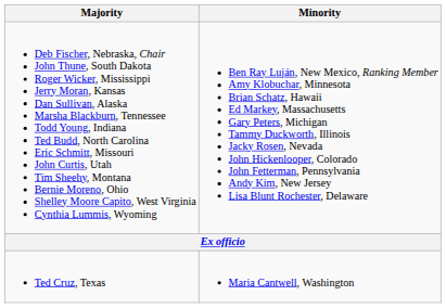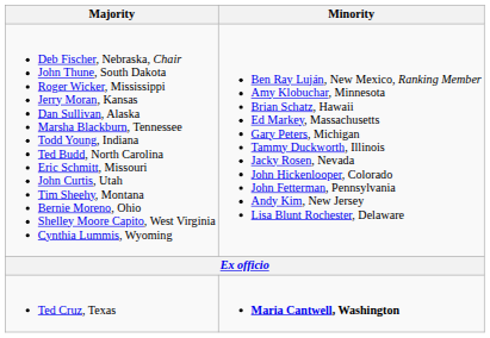Ted Cruz, Texas | Minority: normal -> bold
